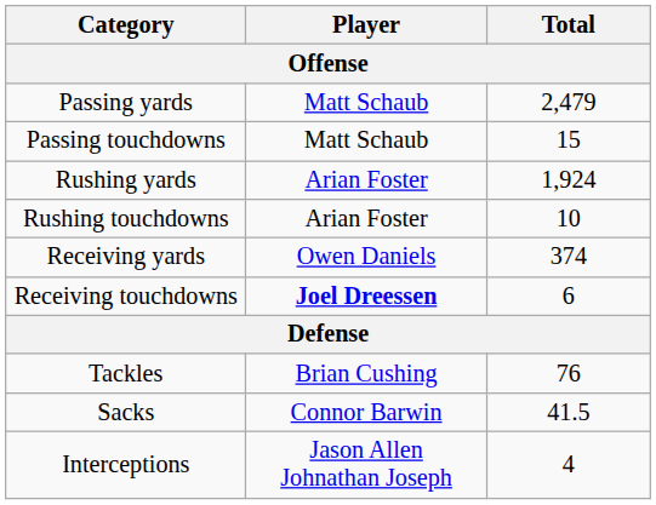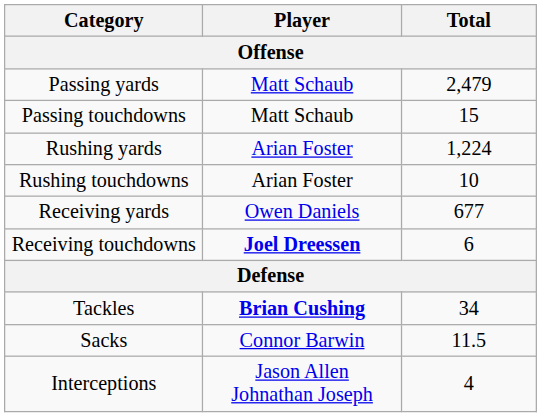Rushing yards | Total: 1,924 -> 1,224
Receiving yards | Total: 374 -> 677
Tackles | Player: normal -> bold
Tackles | Total: 76 -> 34
Sacks | Total: 41.5 -> 11.5
